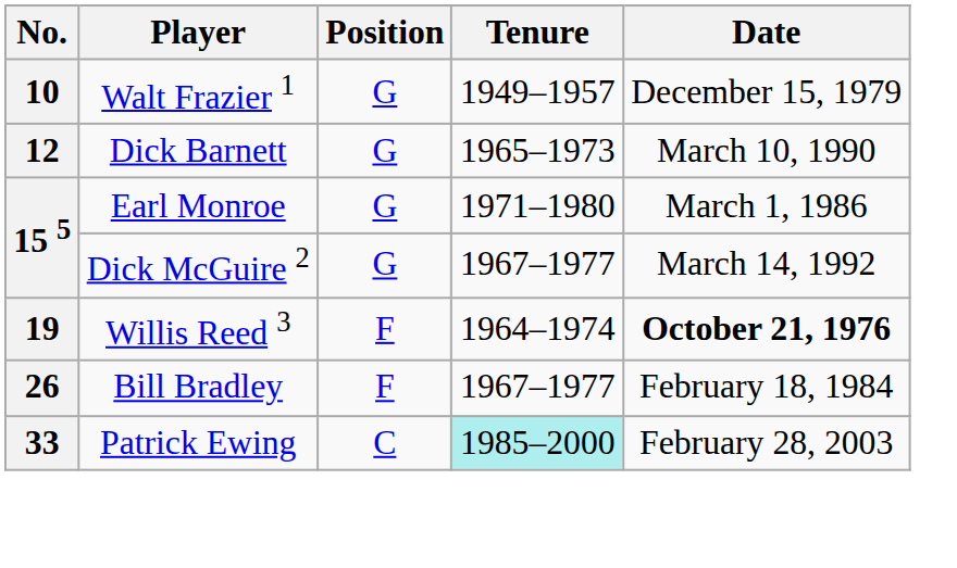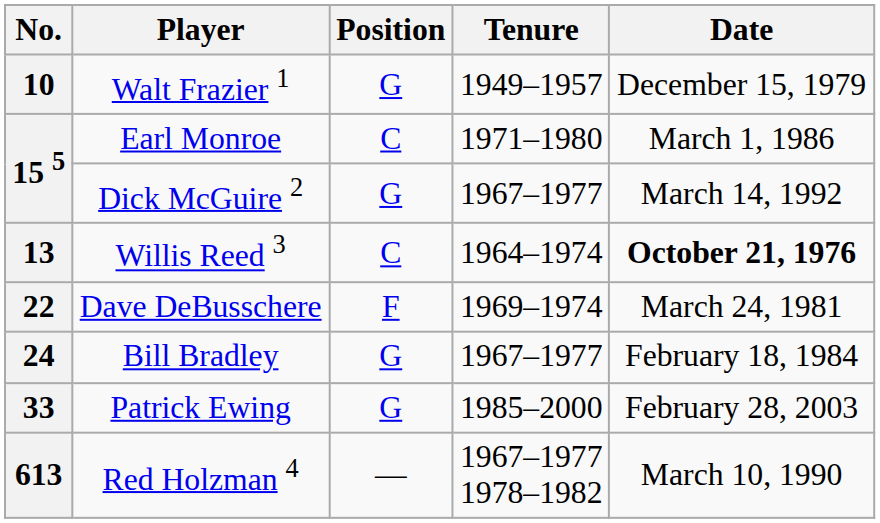- row: 12 | Dick Barnett | G | 1965–1973 | March 10, 1990
Earl Monroe | Position: G -> C
Willis Reed 3 | No.: 19 -> 13
Willis Reed 3 | Position: F -> C
+ row: 22 | Dave DeBusschere | F | 1969–1974 | March 24, 1981
Bill Bradley | No.: 26 -> 24
Bill Bradley | Position: F -> G
Patrick Ewing | Position: C -> G
Patrick Ewing | Tenure: paleturquoise background -> no background
+ row: 613 | Red Holzman 4 | — | 1967–1977 1978–1982 | March 10, 1990
